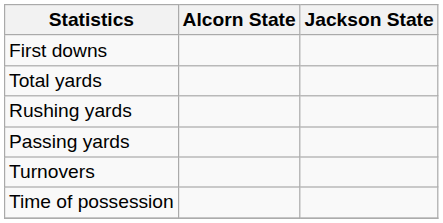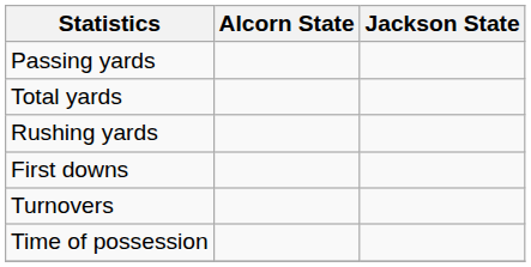rows swapped: First downs <-> Passing yards
